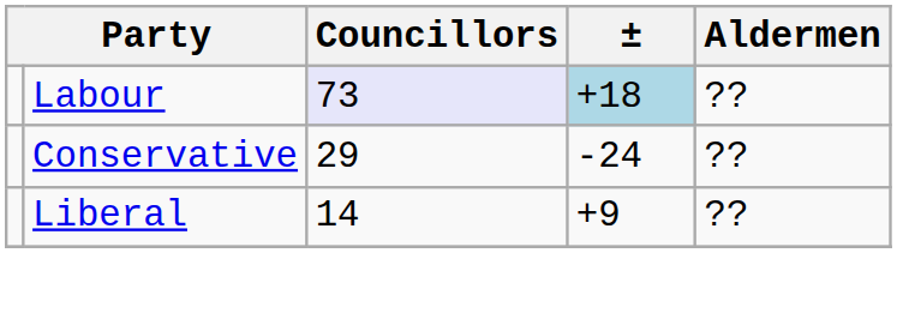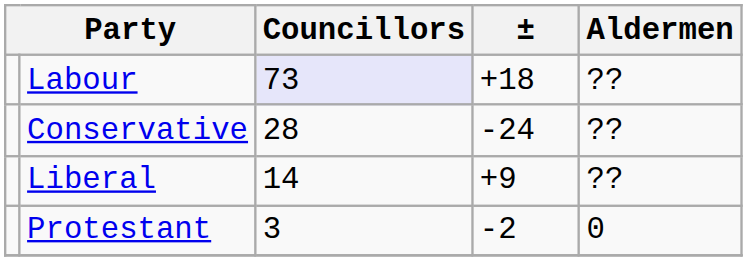Labour | ±: lightblue background -> no background
Conservative | Councillors: 29 -> 28
+ row: Protestant | 3 | -2 | 0
